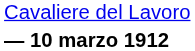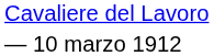— 10 marzo 1912 | column 1: bold -> normal
